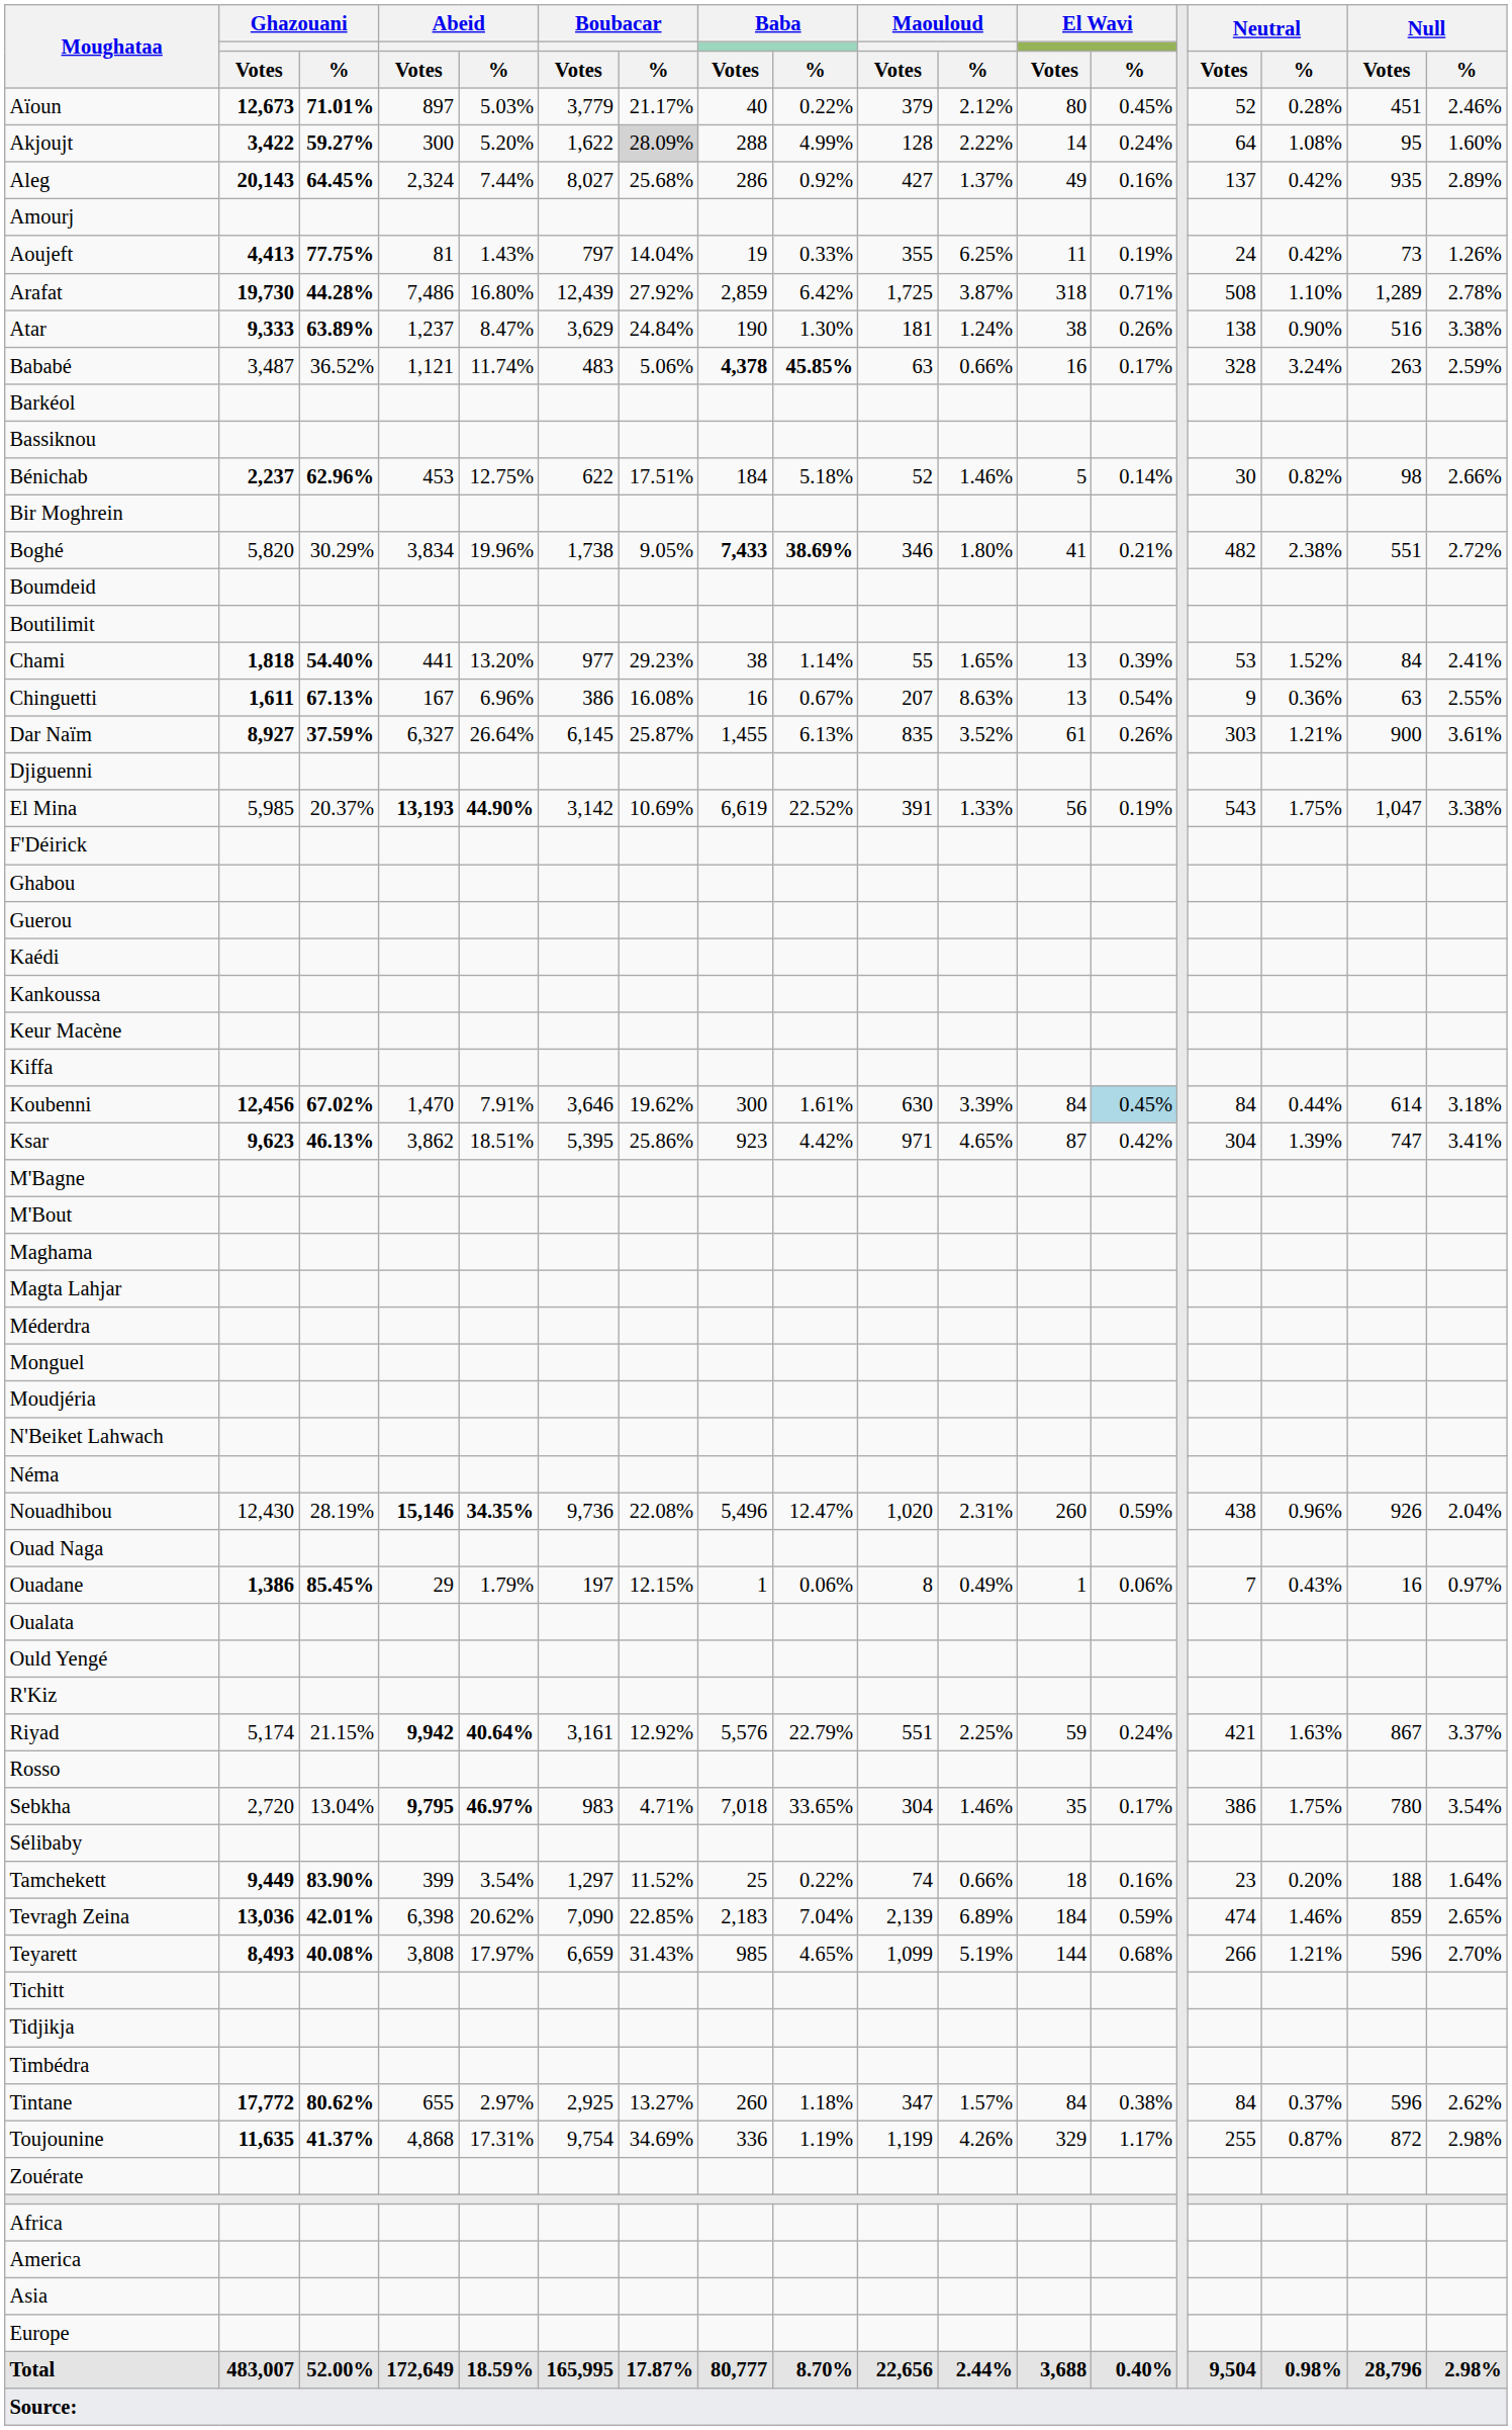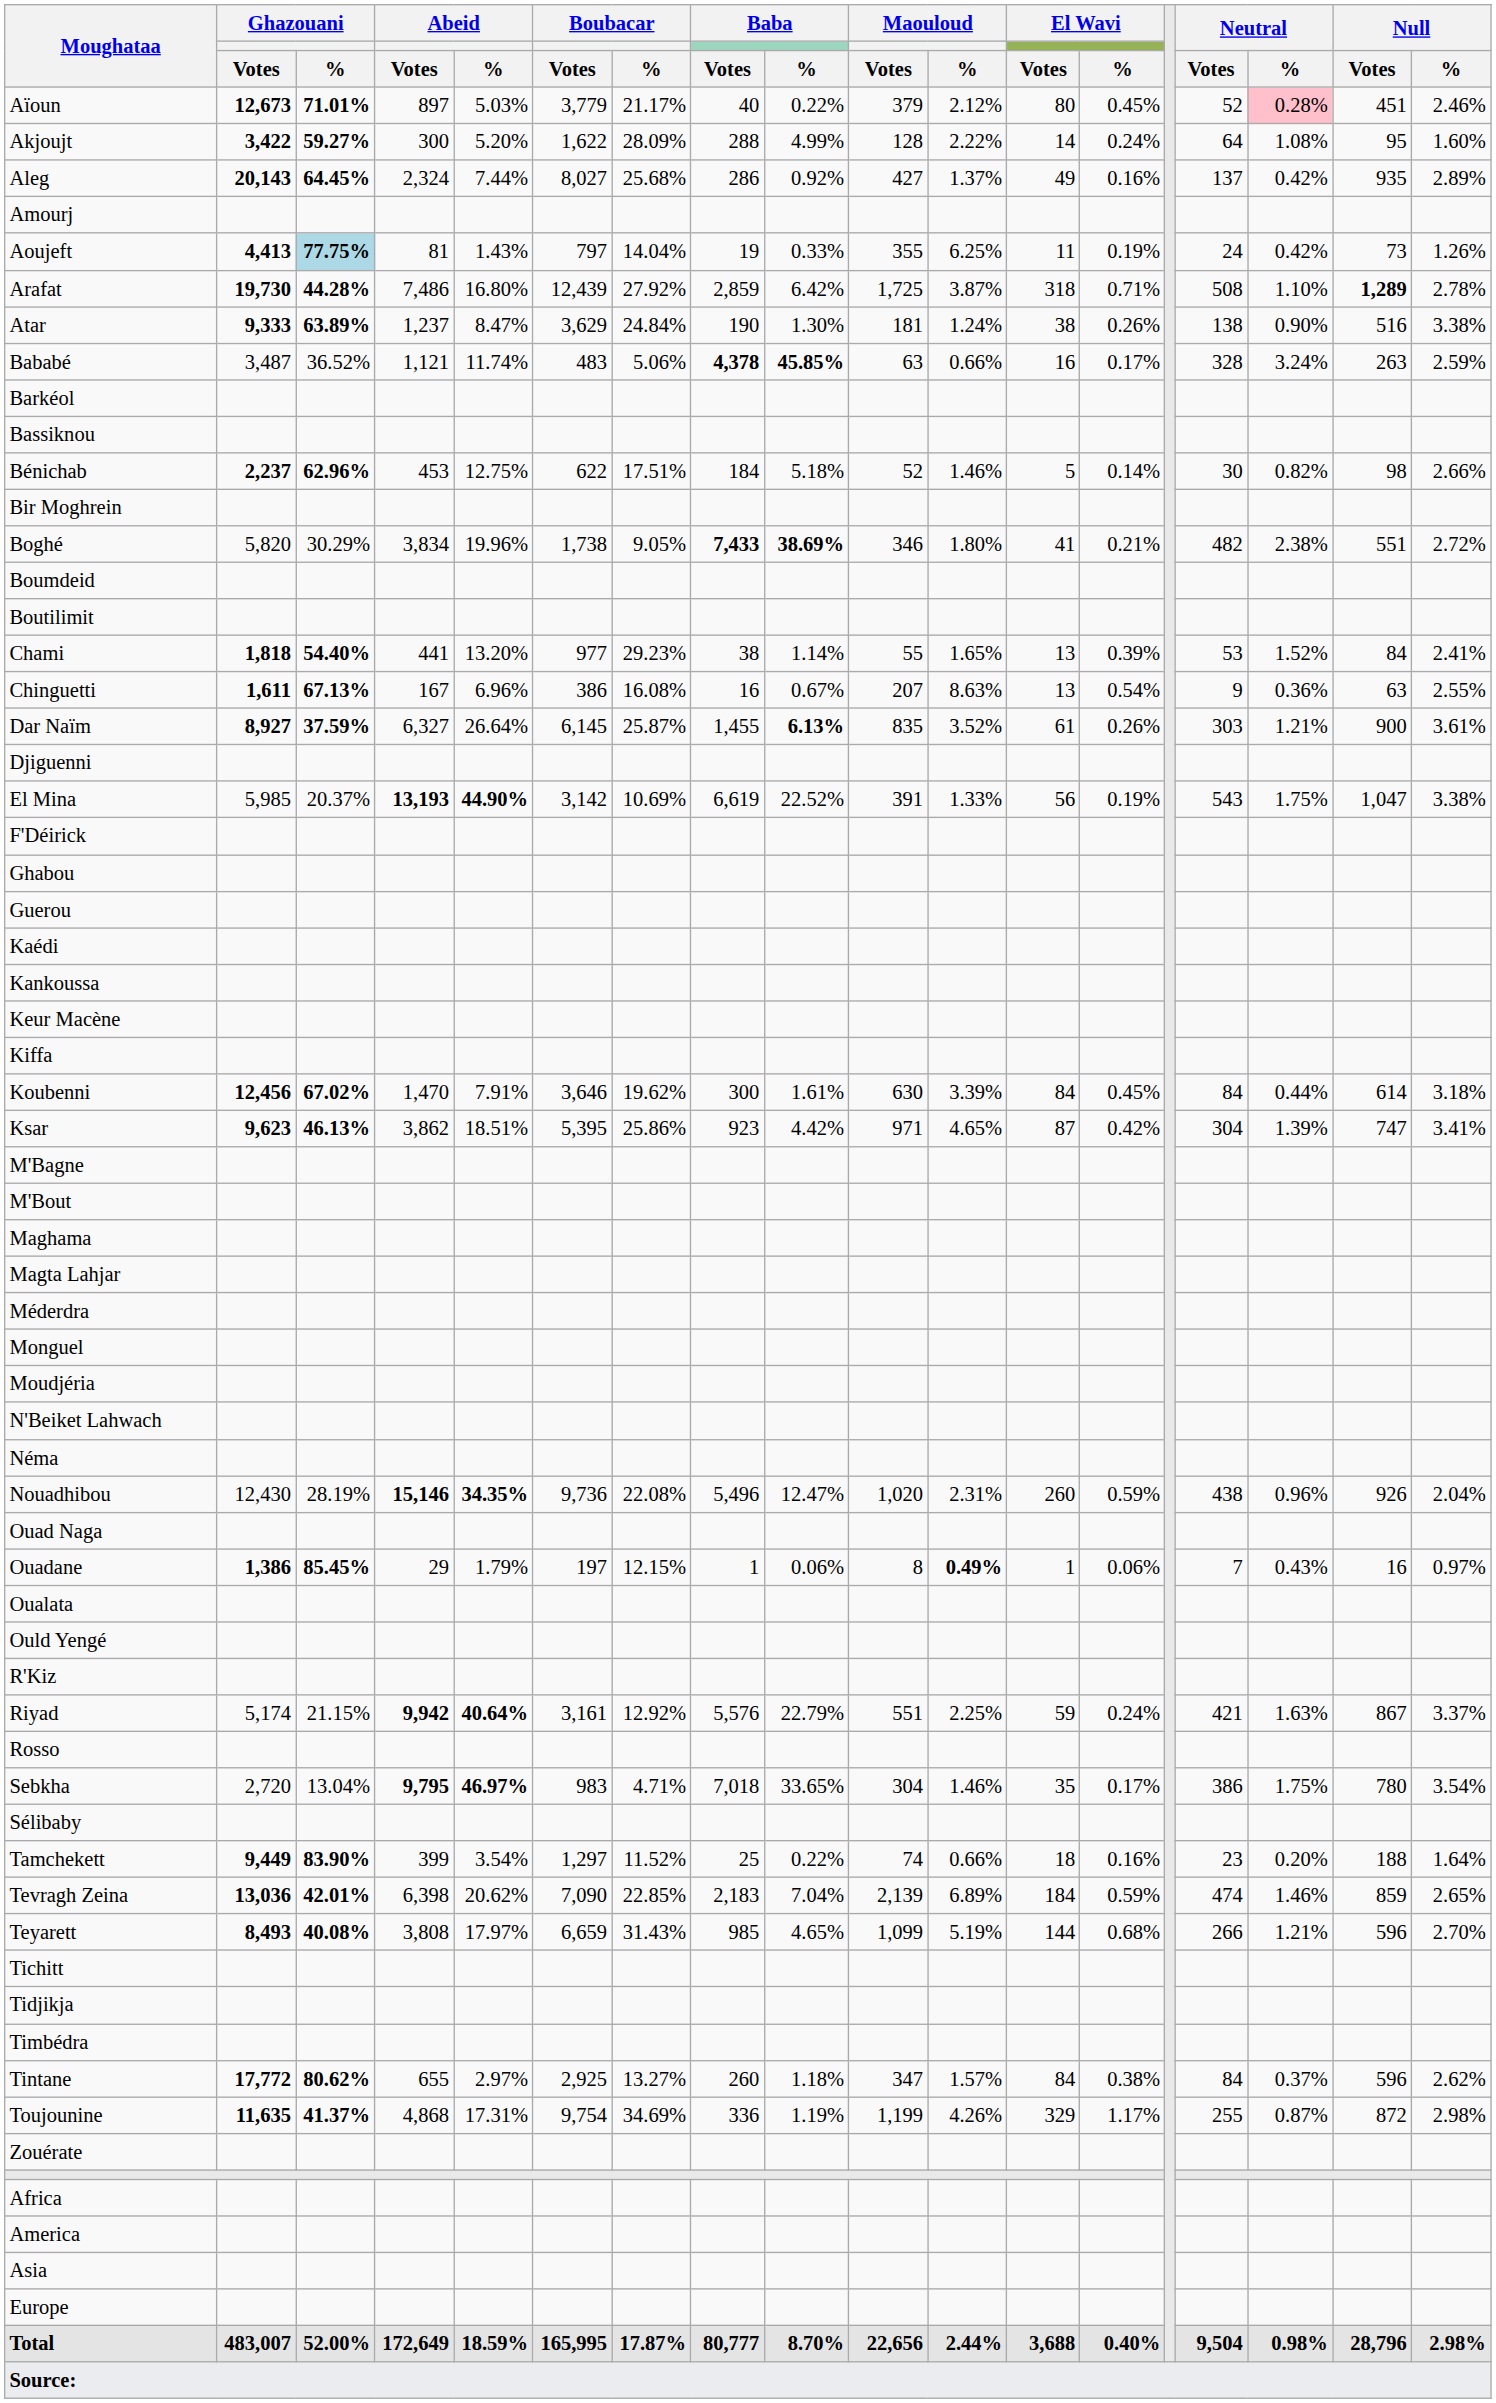Aïoun | Neutral / %: no background -> pink background
Akjoujt | Boubacar / %: lightgrey background -> no background
Aoujeft | Ghazouani / %: no background -> lightblue background
Arafat | Null / Votes: normal -> bold
Dar Naïm | Baba / %: normal -> bold
Koubenni | El Wavi / %: lightblue background -> no background
Ouadane | Maouloud / %: normal -> bold
